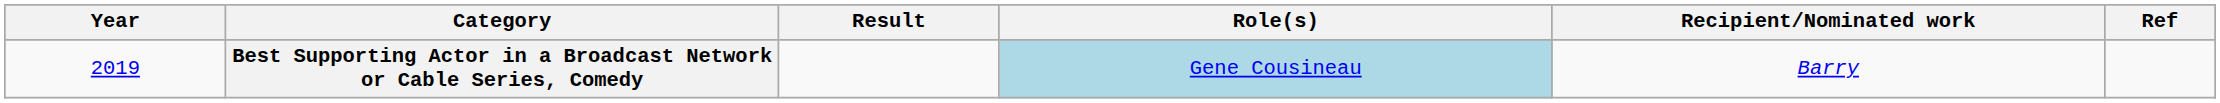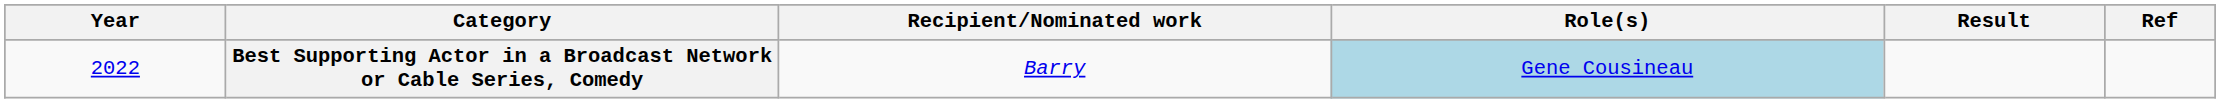columns swapped: Recipient/Nominated work <-> Result
row 2 | Year: 2019 -> 2022
